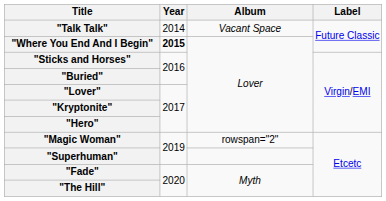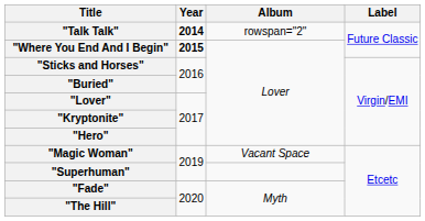"Talk Talk" | Year: normal -> bold
"Talk Talk" | Album: Vacant Space -> rowspan="2"
"Magic Woman" | Album: rowspan="2" -> Vacant Space
